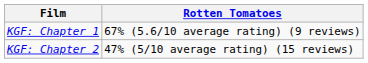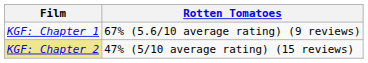row 3 | Film: no background -> khaki background
